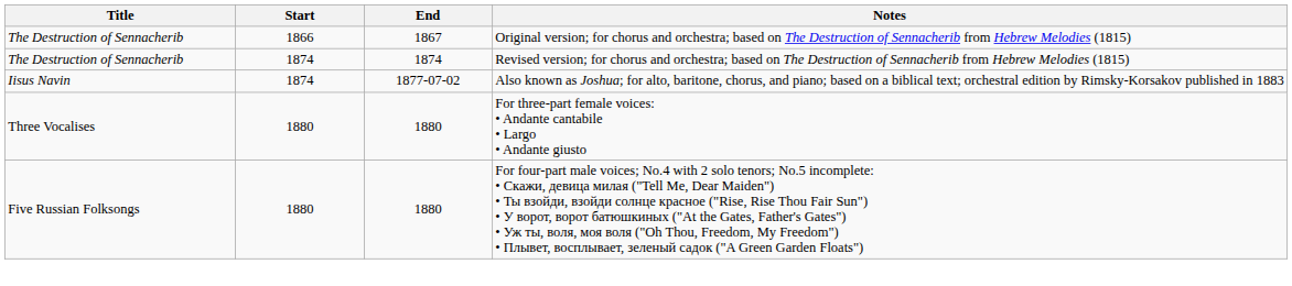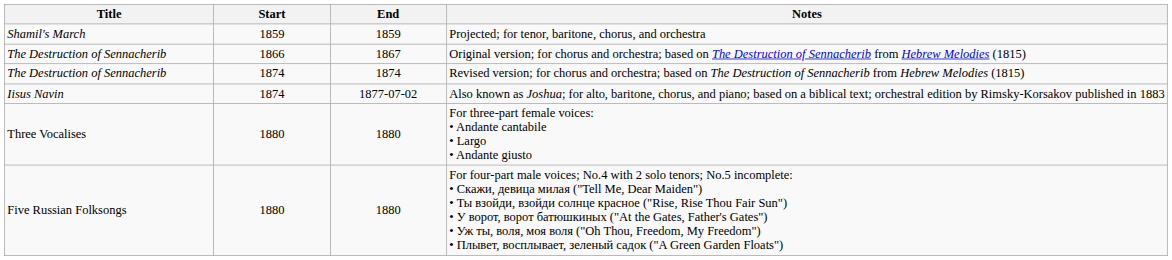+ row: Shamil's March | 1859 | 1859 | Projected; for tenor, baritone, chorus, and orchestra
